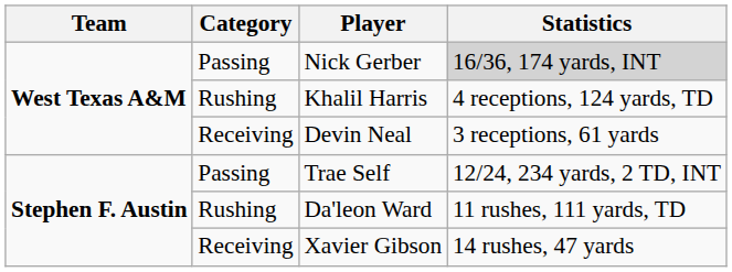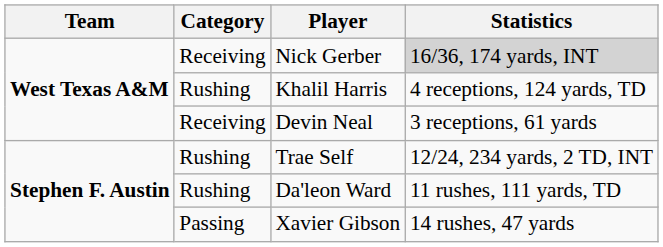Nick Gerber | Category: Passing -> Receiving
Trae Self | Category: Passing -> Rushing
Xavier Gibson | Category: Receiving -> Passing
